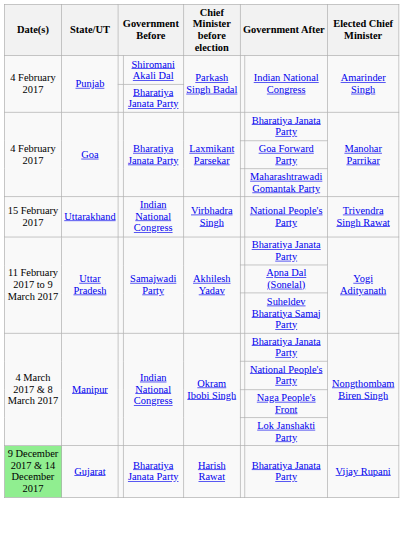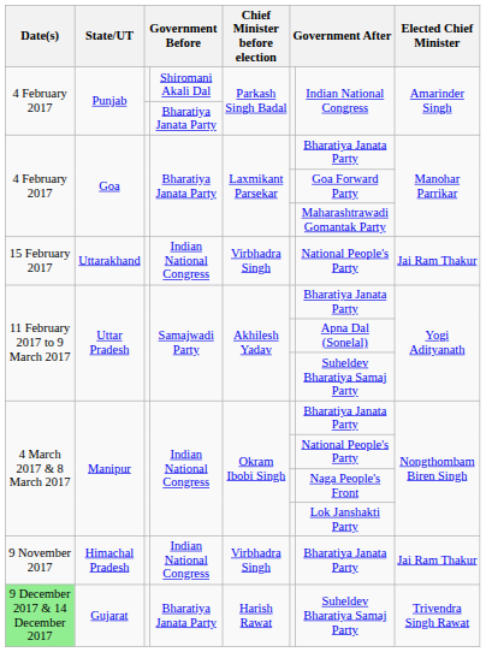Uttarakhand | Elected Chief Minister: Trivendra Singh Rawat -> Jai Ram Thakur
+ row: 9 November 2017 | Himachal Pradesh | Indian National Congress | Virbhadra Singh | Bharatiya Janata Party | Jai Ram Thakur
Gujarat | column 7: Bharatiya Janata Party -> Suheldev Bharatiya Samaj Party
Gujarat | Elected Chief Minister: Vijay Rupani -> Trivendra Singh Rawat
